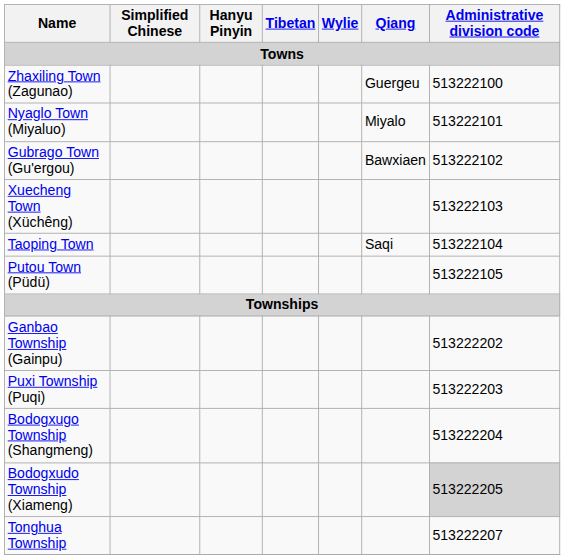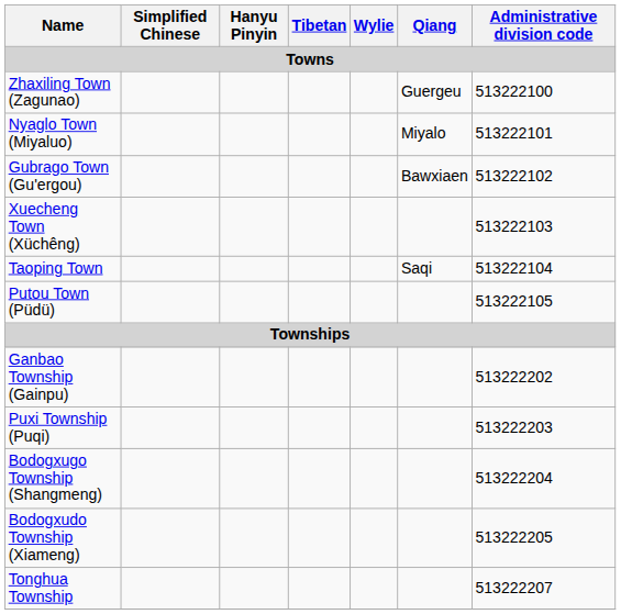Bodogxudo Township (Xiameng) | Administrative division code: lightgrey background -> no background
